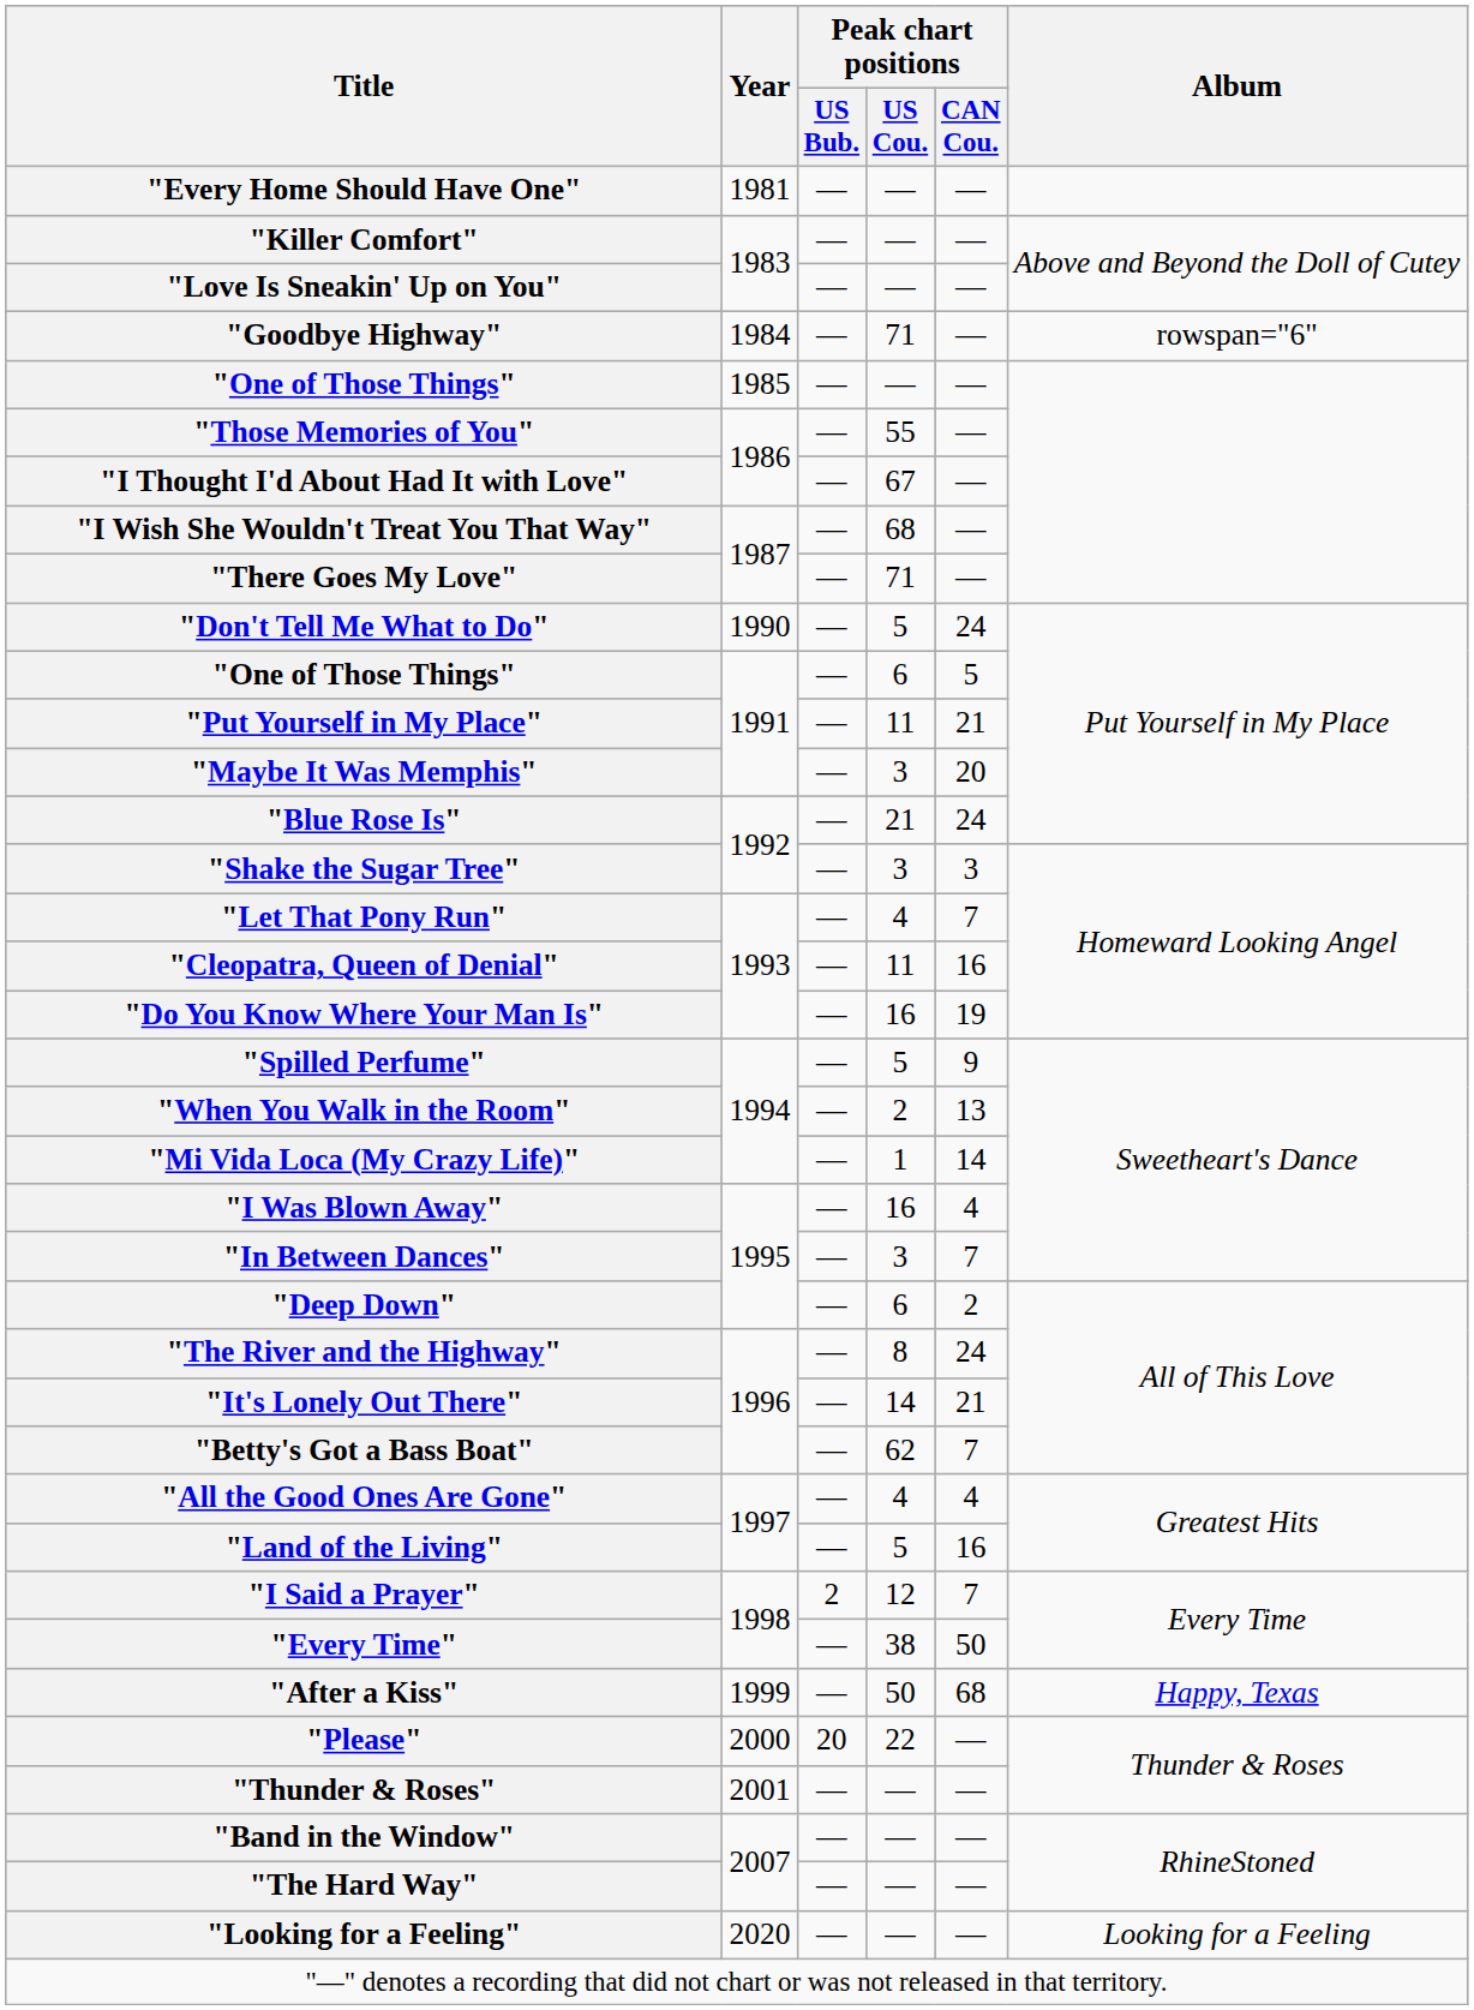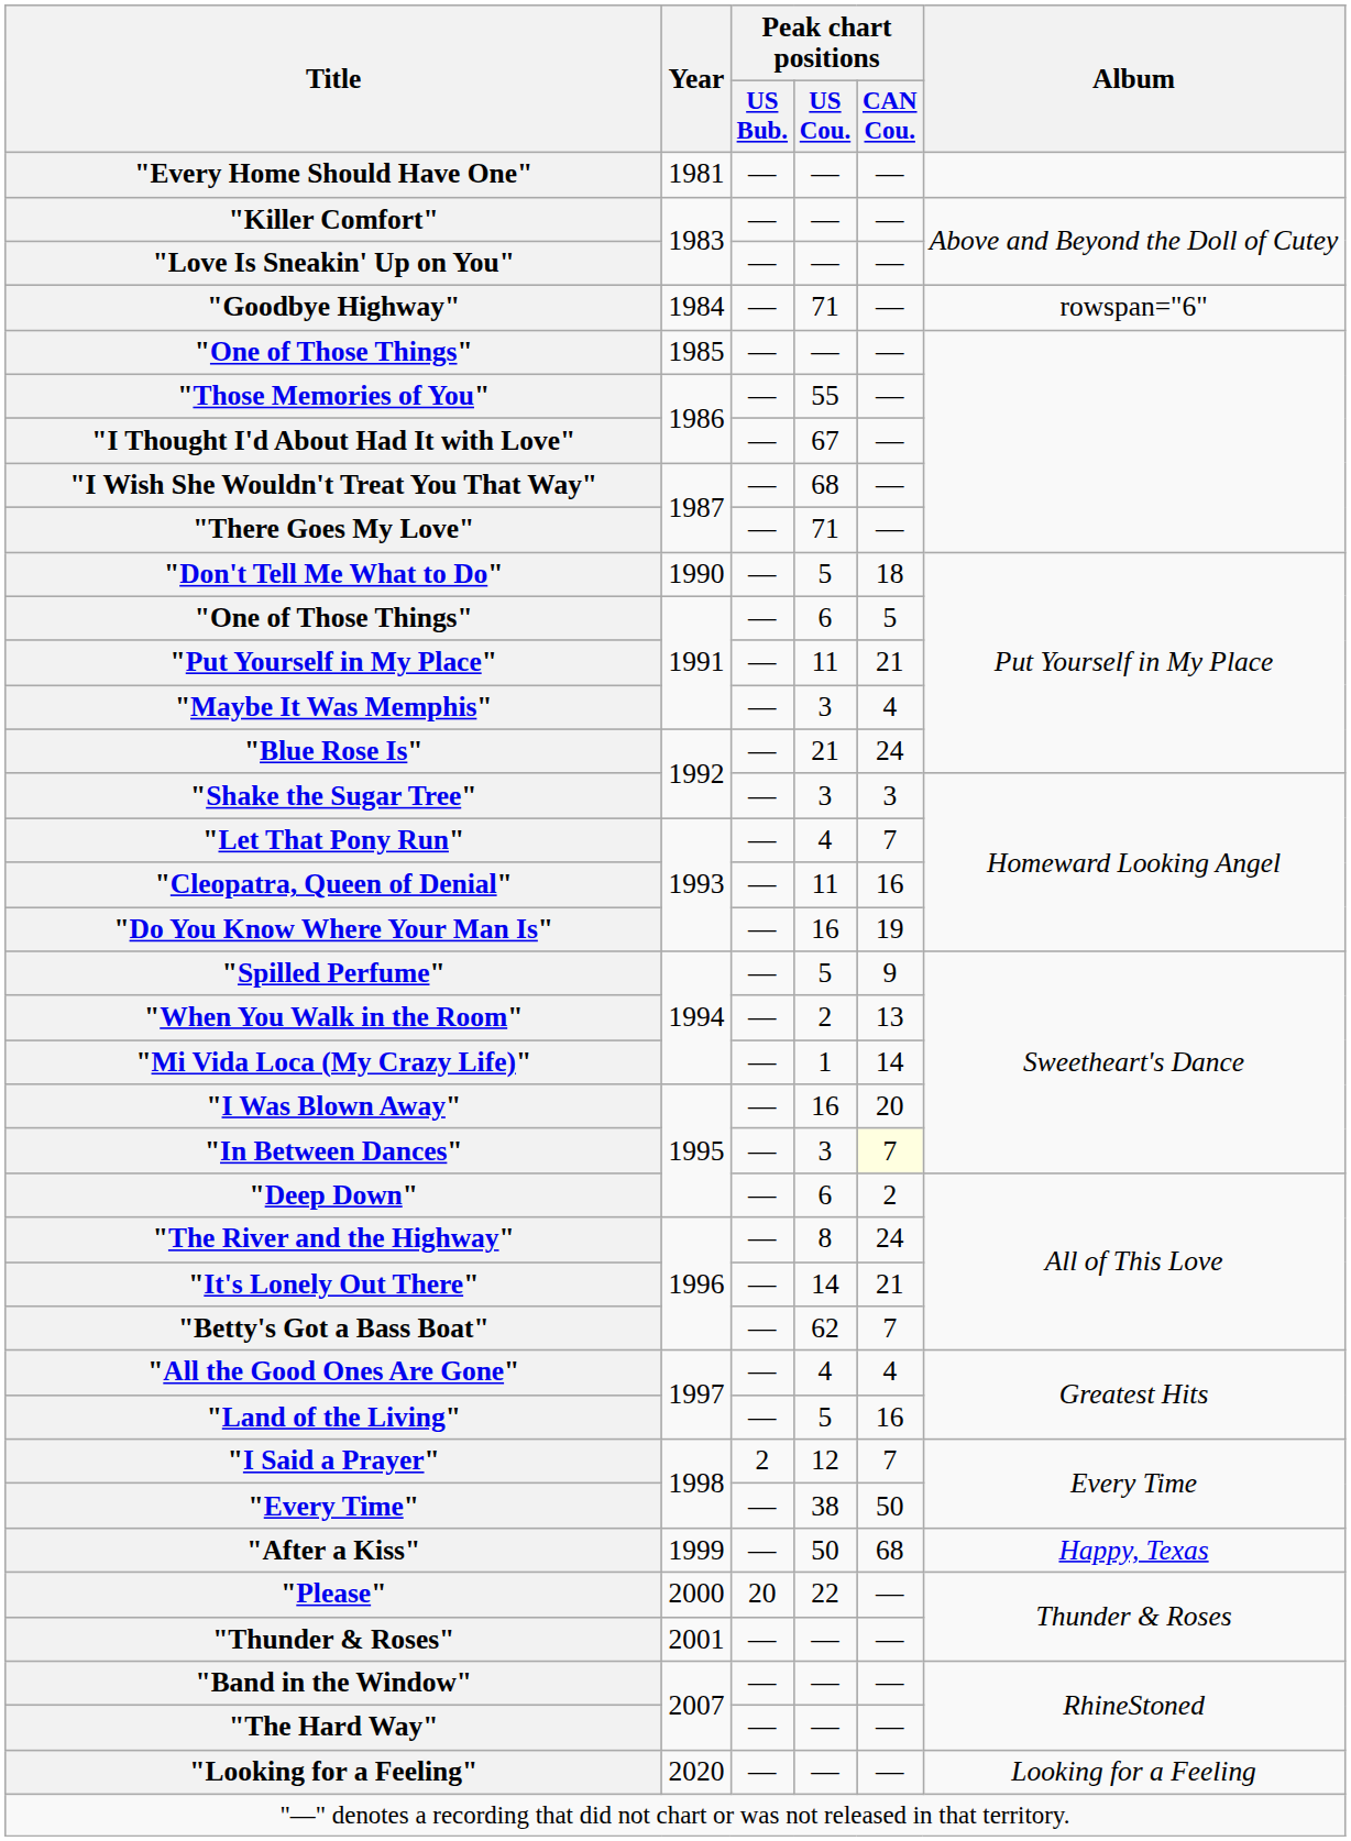"Don't Tell Me What to Do" | Peak chart positions / CAN Cou.: 24 -> 18
"Maybe It Was Memphis" | Peak chart positions / CAN Cou.: 20 -> 4
"I Was Blown Away" | Peak chart positions / CAN Cou.: 4 -> 20
"In Between Dances" | Peak chart positions / CAN Cou.: no background -> lightyellow background
